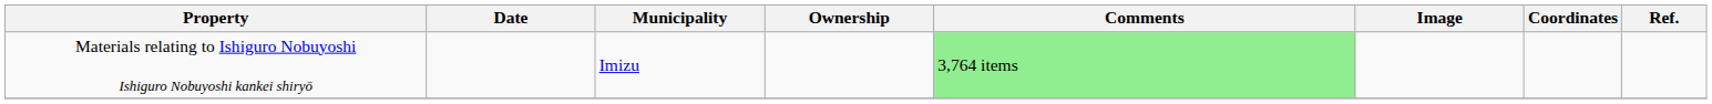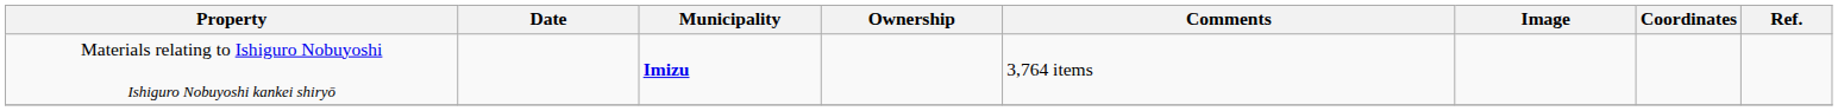row 2 | Municipality: normal -> bold
row 2 | Comments: lightgreen background -> no background
